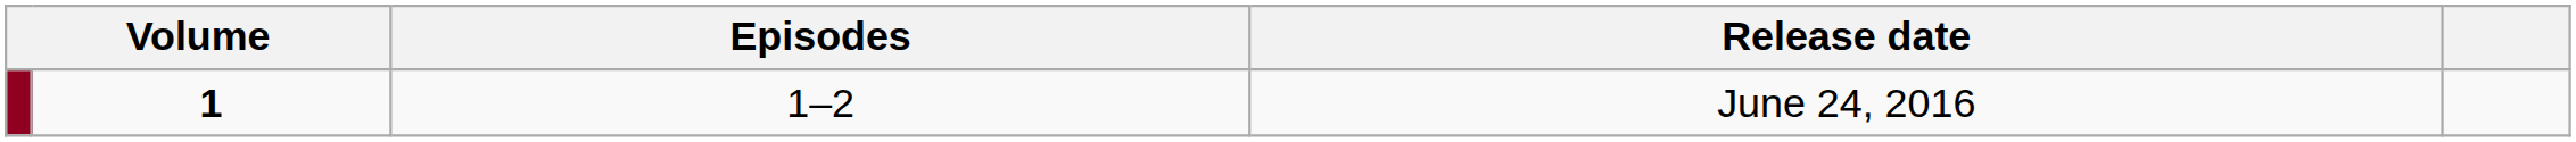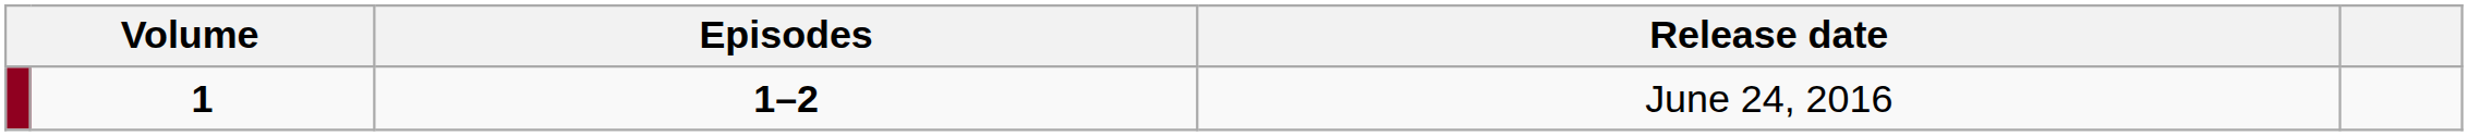June 24, 2016 | Episodes: normal -> bold
